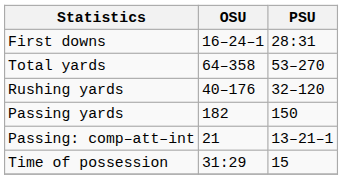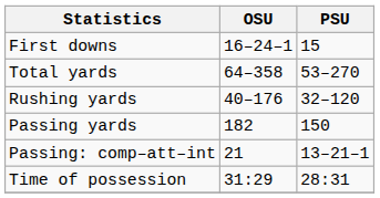First downs | PSU: 28:31 -> 15
Time of possession | PSU: 15 -> 28:31
